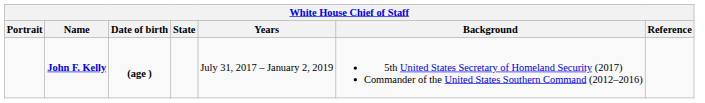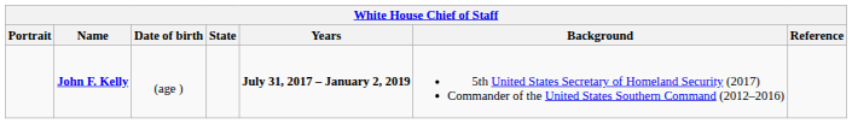John F. Kelly | Date of birth: bold -> normal
John F. Kelly | Years: normal -> bold
